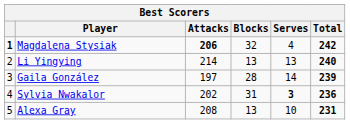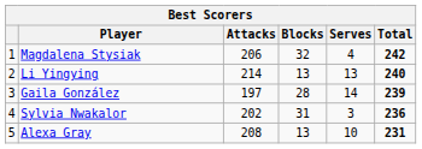Magdalena Stysiak | column 1: bold -> normal
Magdalena Stysiak | Attacks: bold -> normal
Sylvia Nwakalor | Serves: bold -> normal
